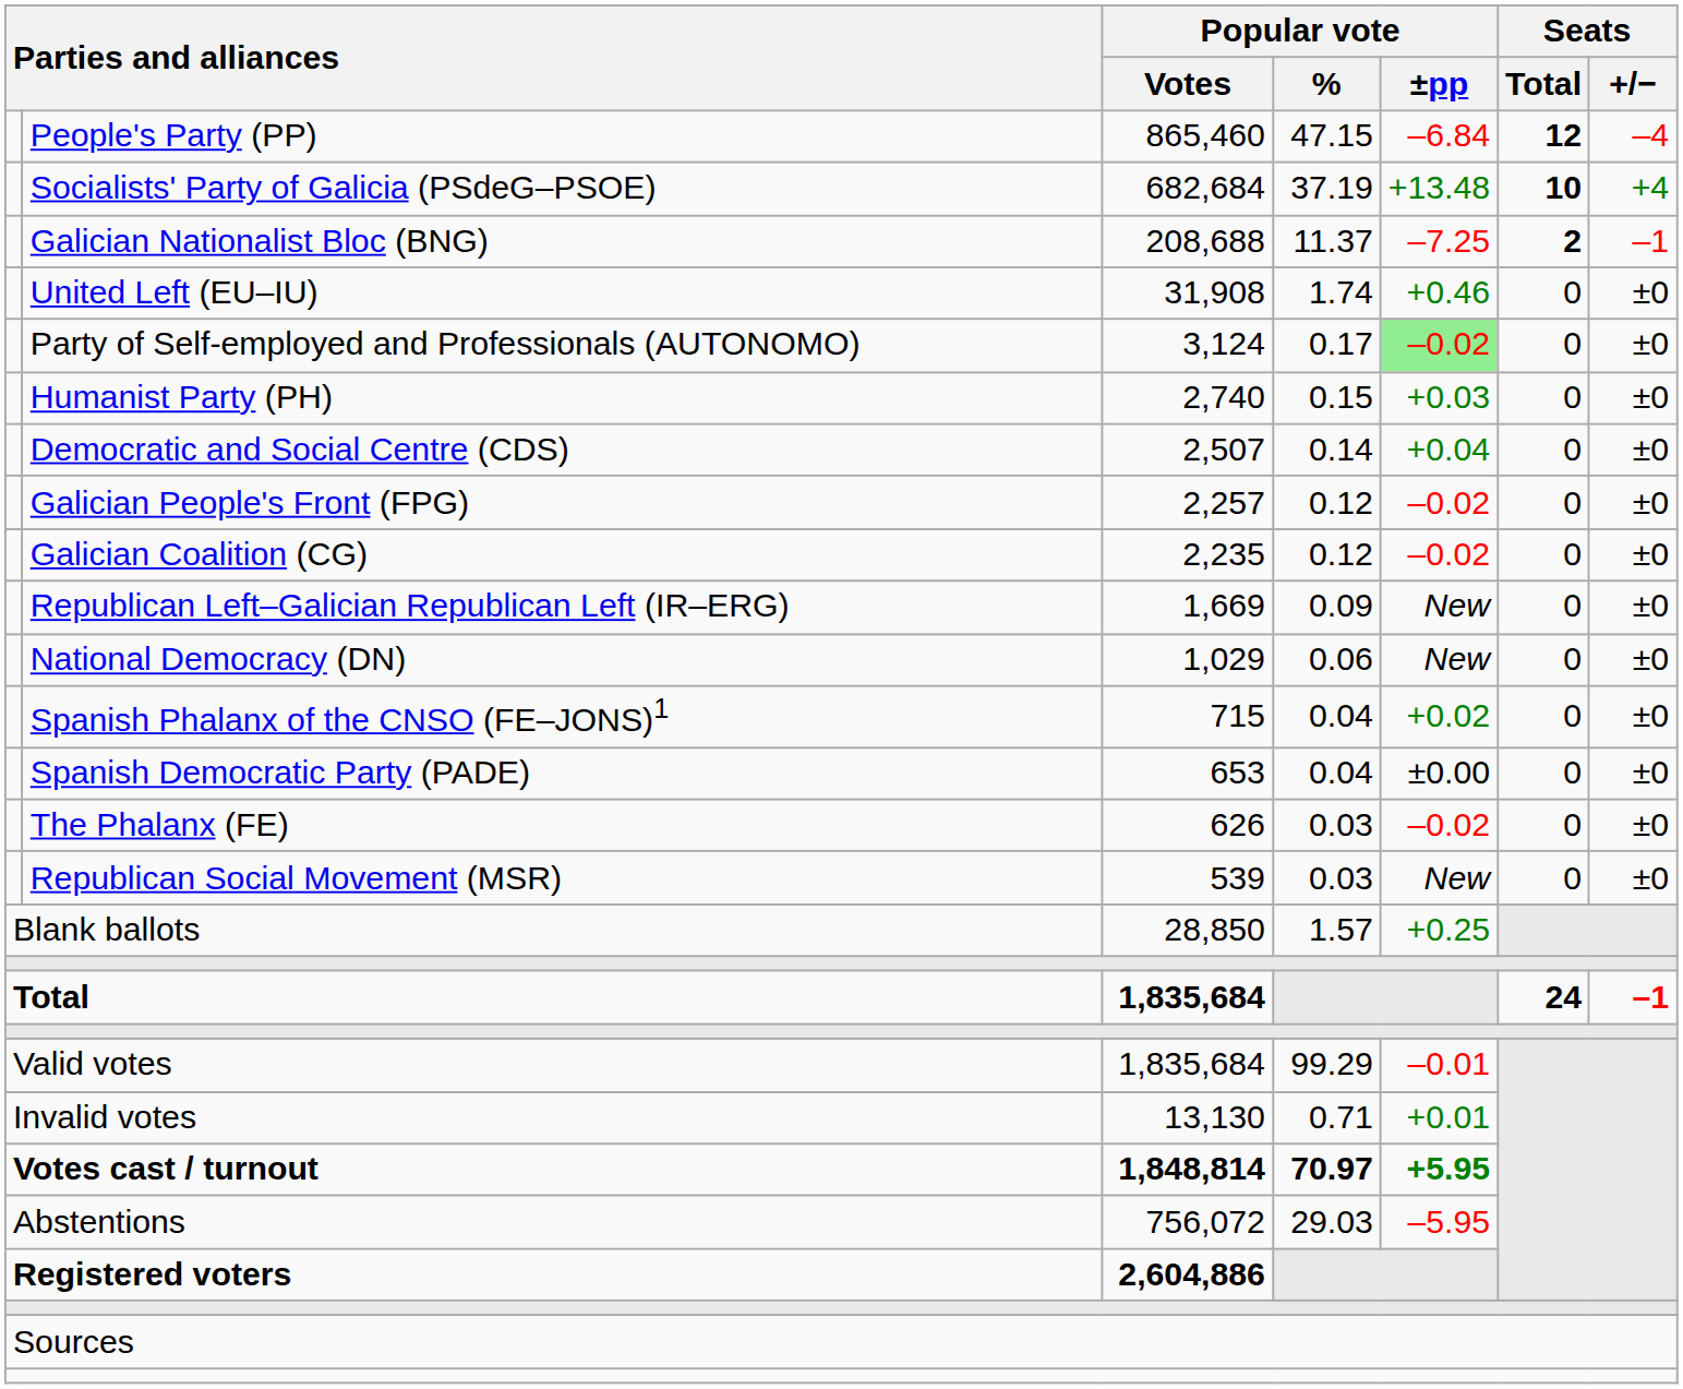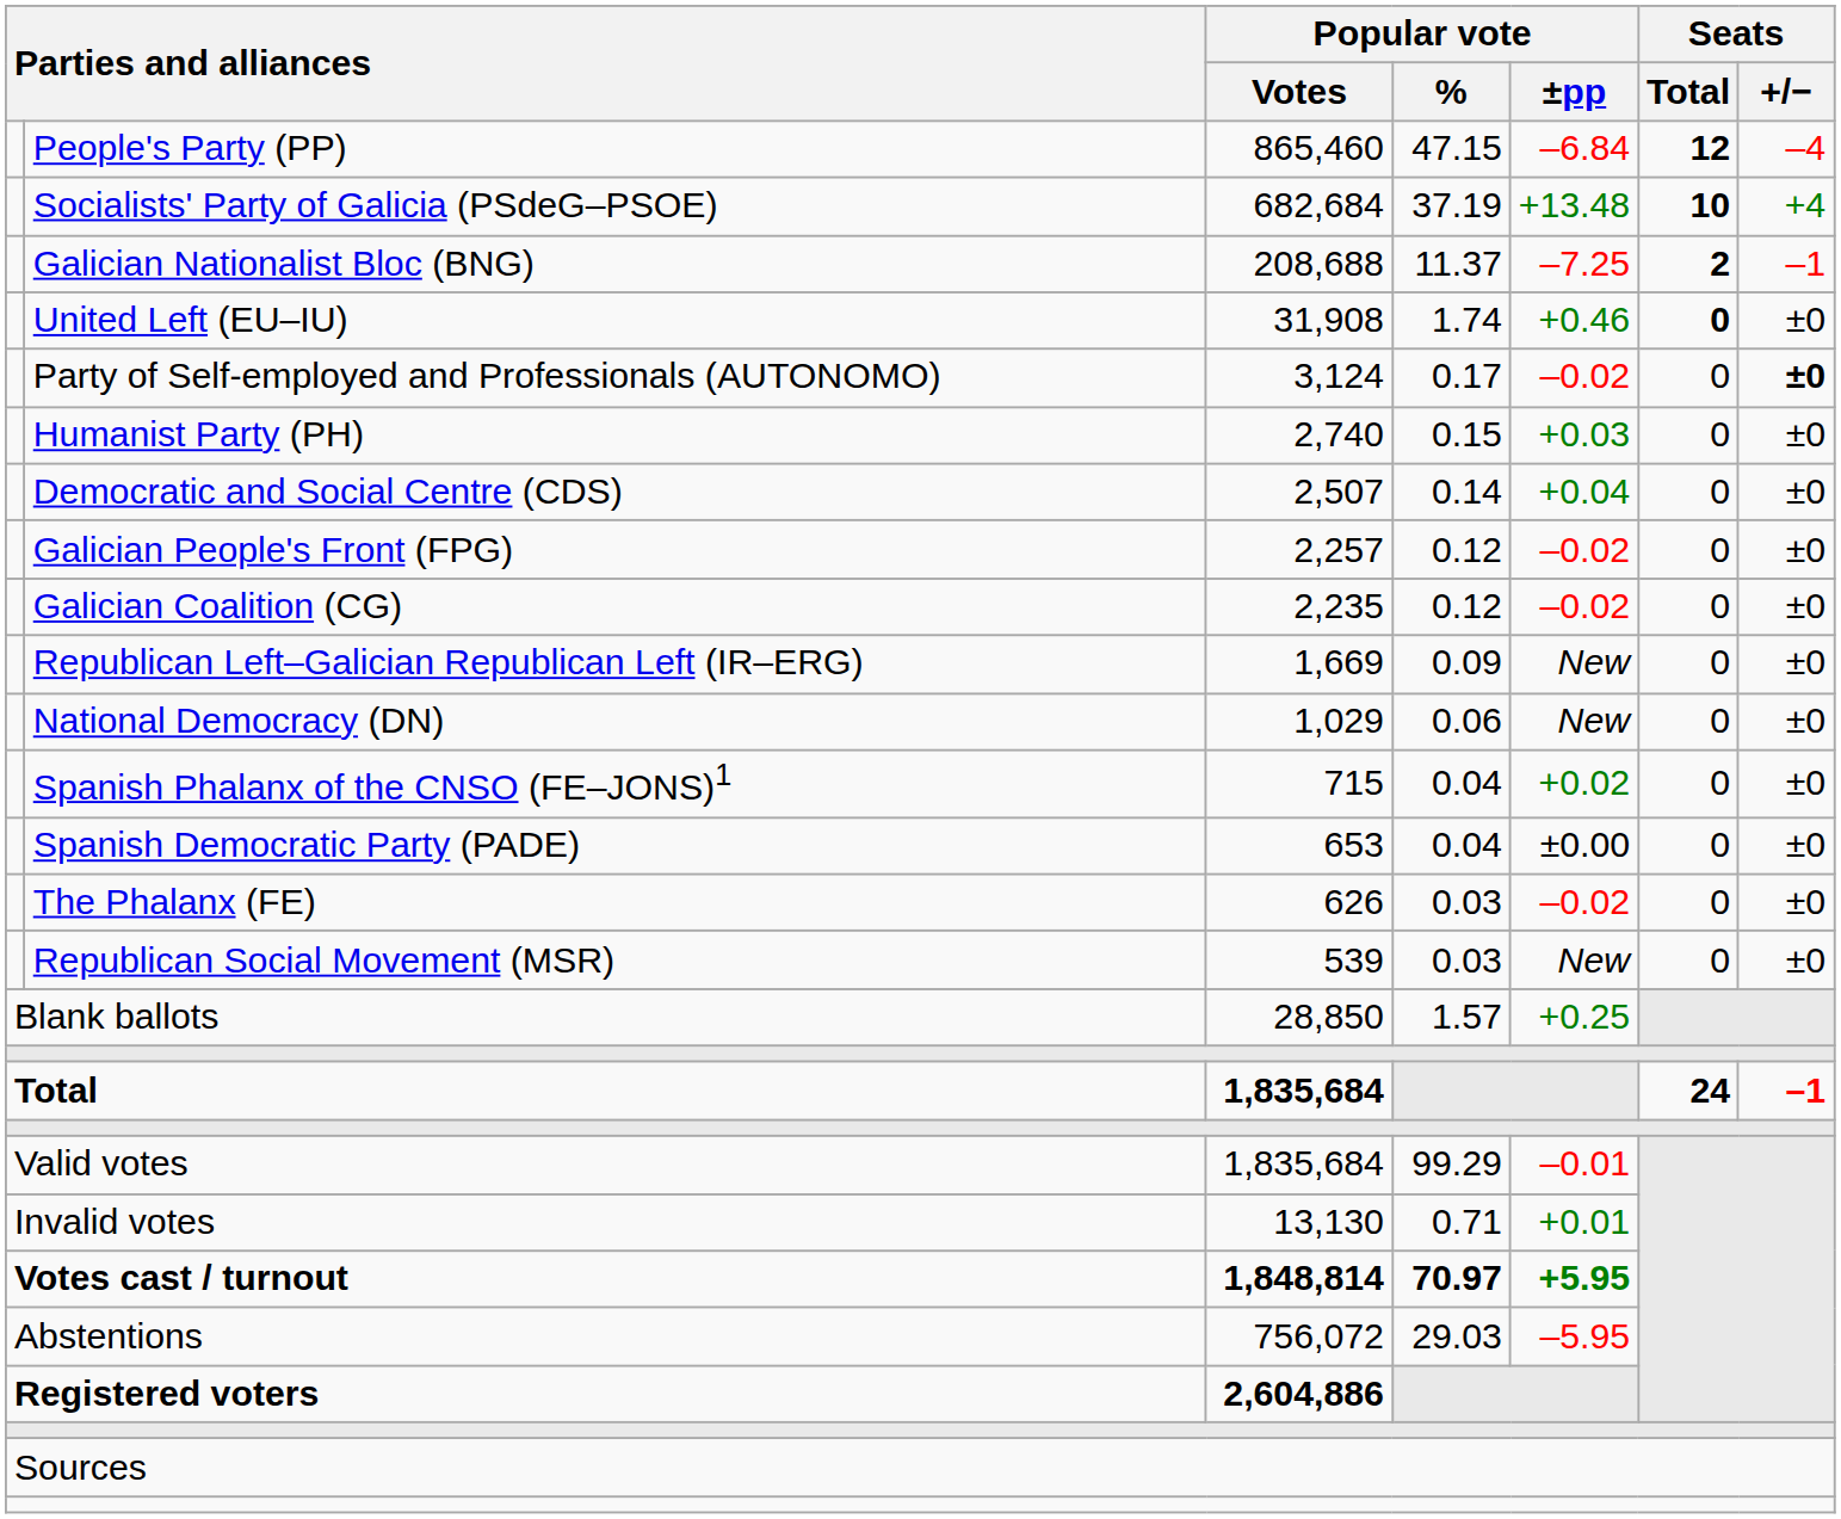United Left (EU–IU) | Seats / Total: normal -> bold
Party of Self-employed and Professionals (AUTONOMO) | Popular vote / ±pp: lightgreen background -> no background
Party of Self-employed and Professionals (AUTONOMO) | Seats / +/−: normal -> bold
